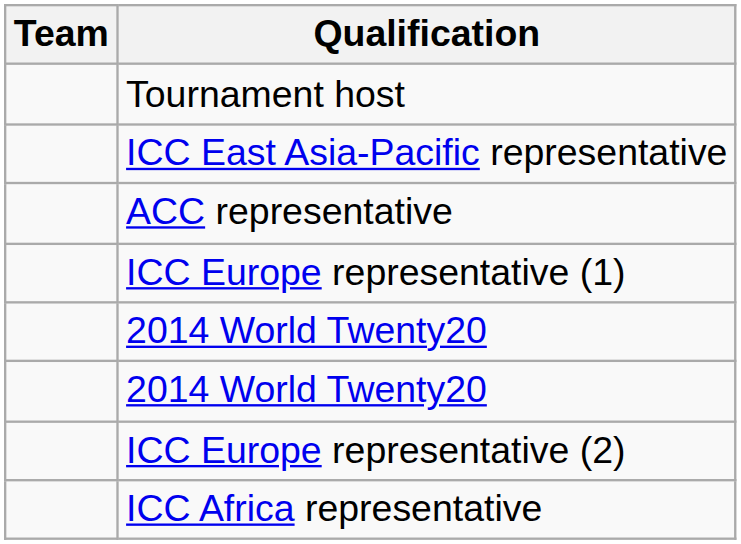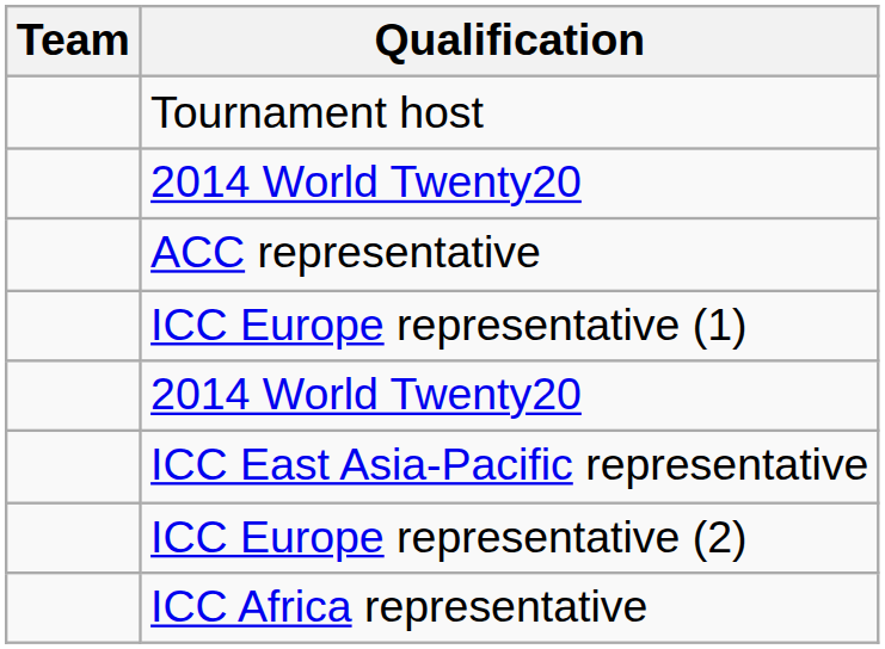row 3 | Qualification: ICC East Asia-Pacific representative -> 2014 World Twenty20
row 7 | Qualification: 2014 World Twenty20 -> ICC East Asia-Pacific representative
